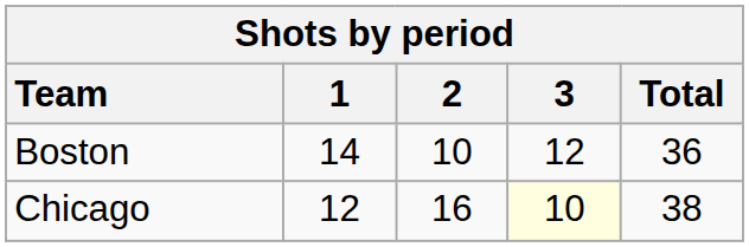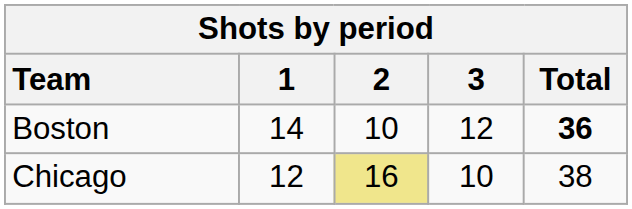Boston | Total: normal -> bold
Chicago | 2: no background -> khaki background
Chicago | 3: lightyellow background -> no background
